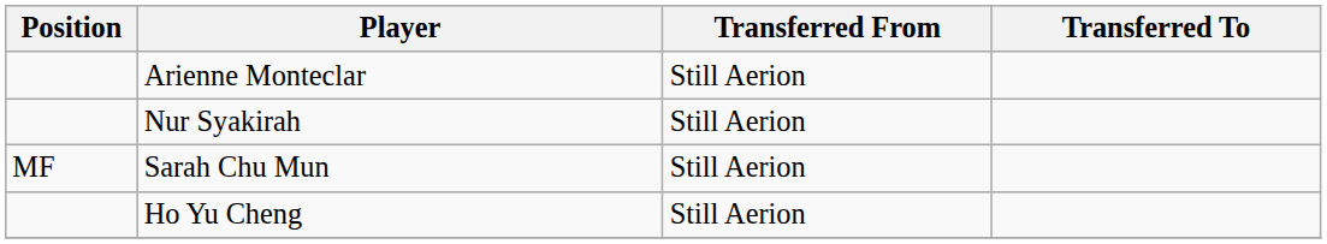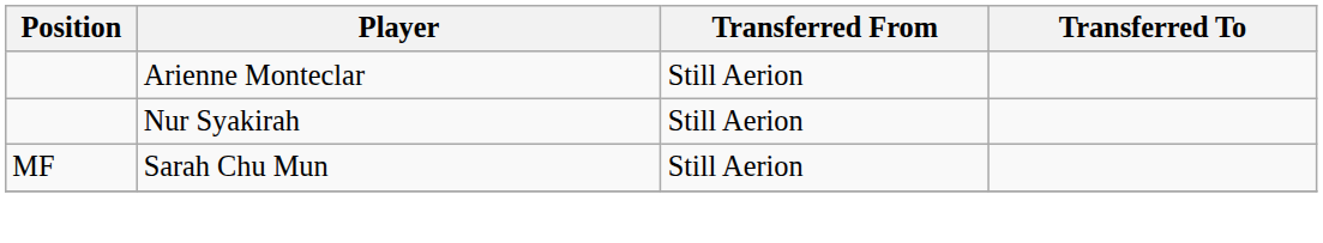- row: Ho Yu Cheng | Still Aerion
